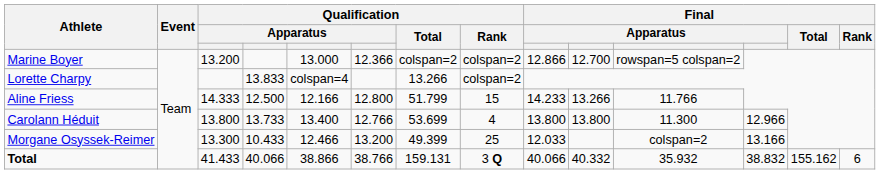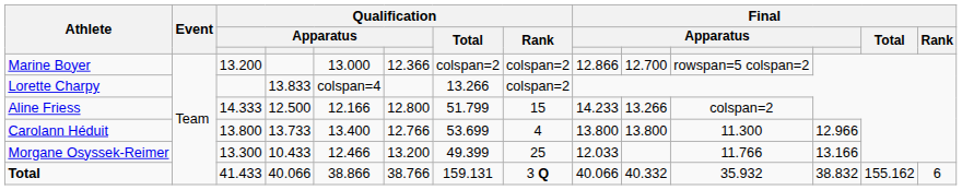Aline Friess | column 11: 11.766 -> colspan=2
Morgane Osyssek-Reimer | column 11: colspan=2 -> 11.766
